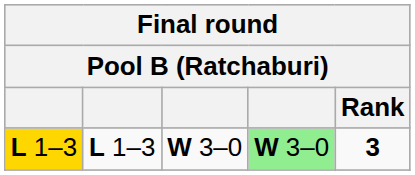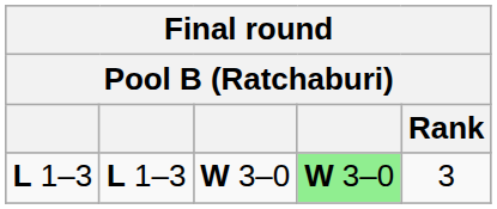row 4 | column 1: gold background -> no background
row 4 | Rank: bold -> normal
